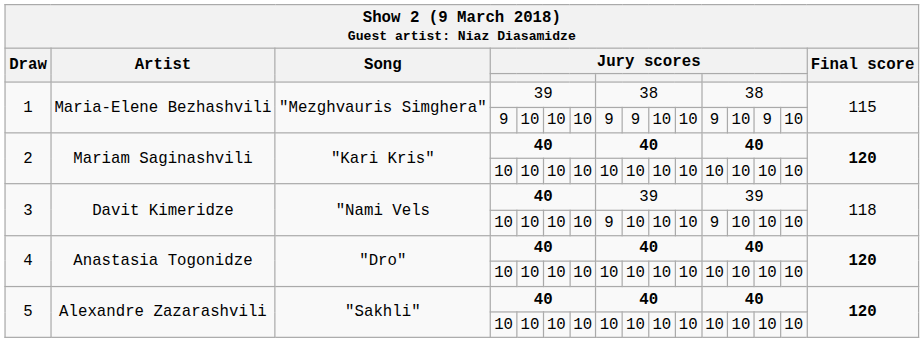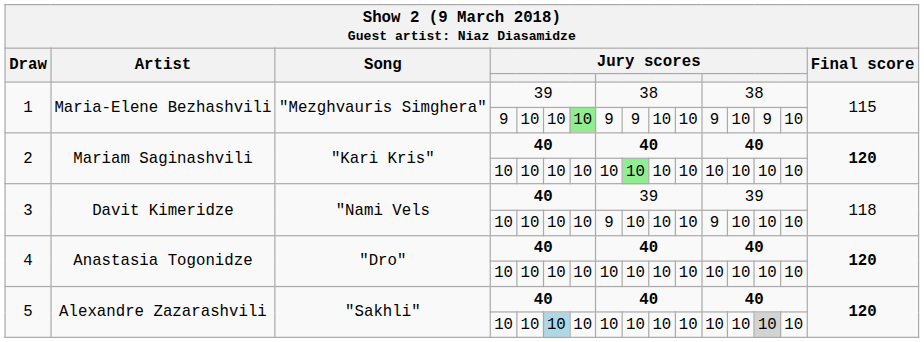1 / 9 | column 7: no background -> lightgreen background
2 / 10 | column 9: no background -> lightgreen background
5 / 10 | column 6: no background -> lightblue background
5 / 10 | column 14: no background -> lightgrey background
